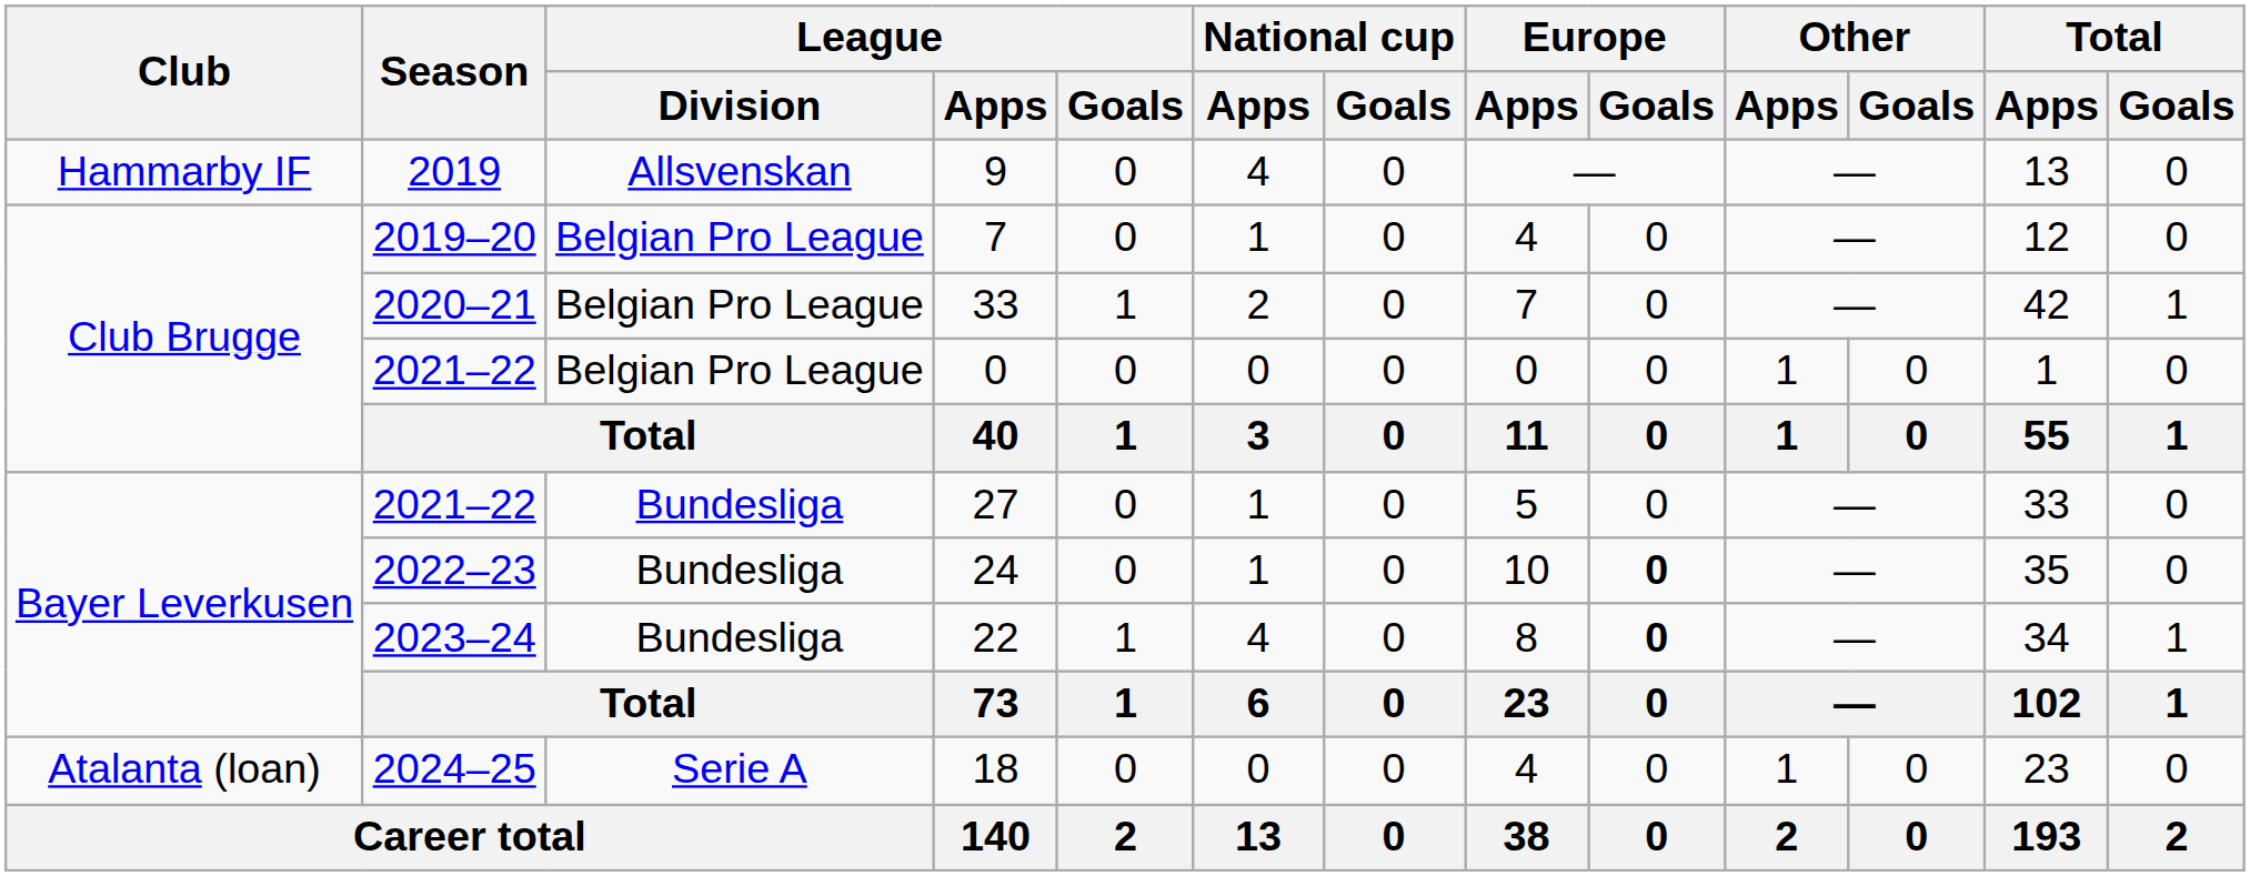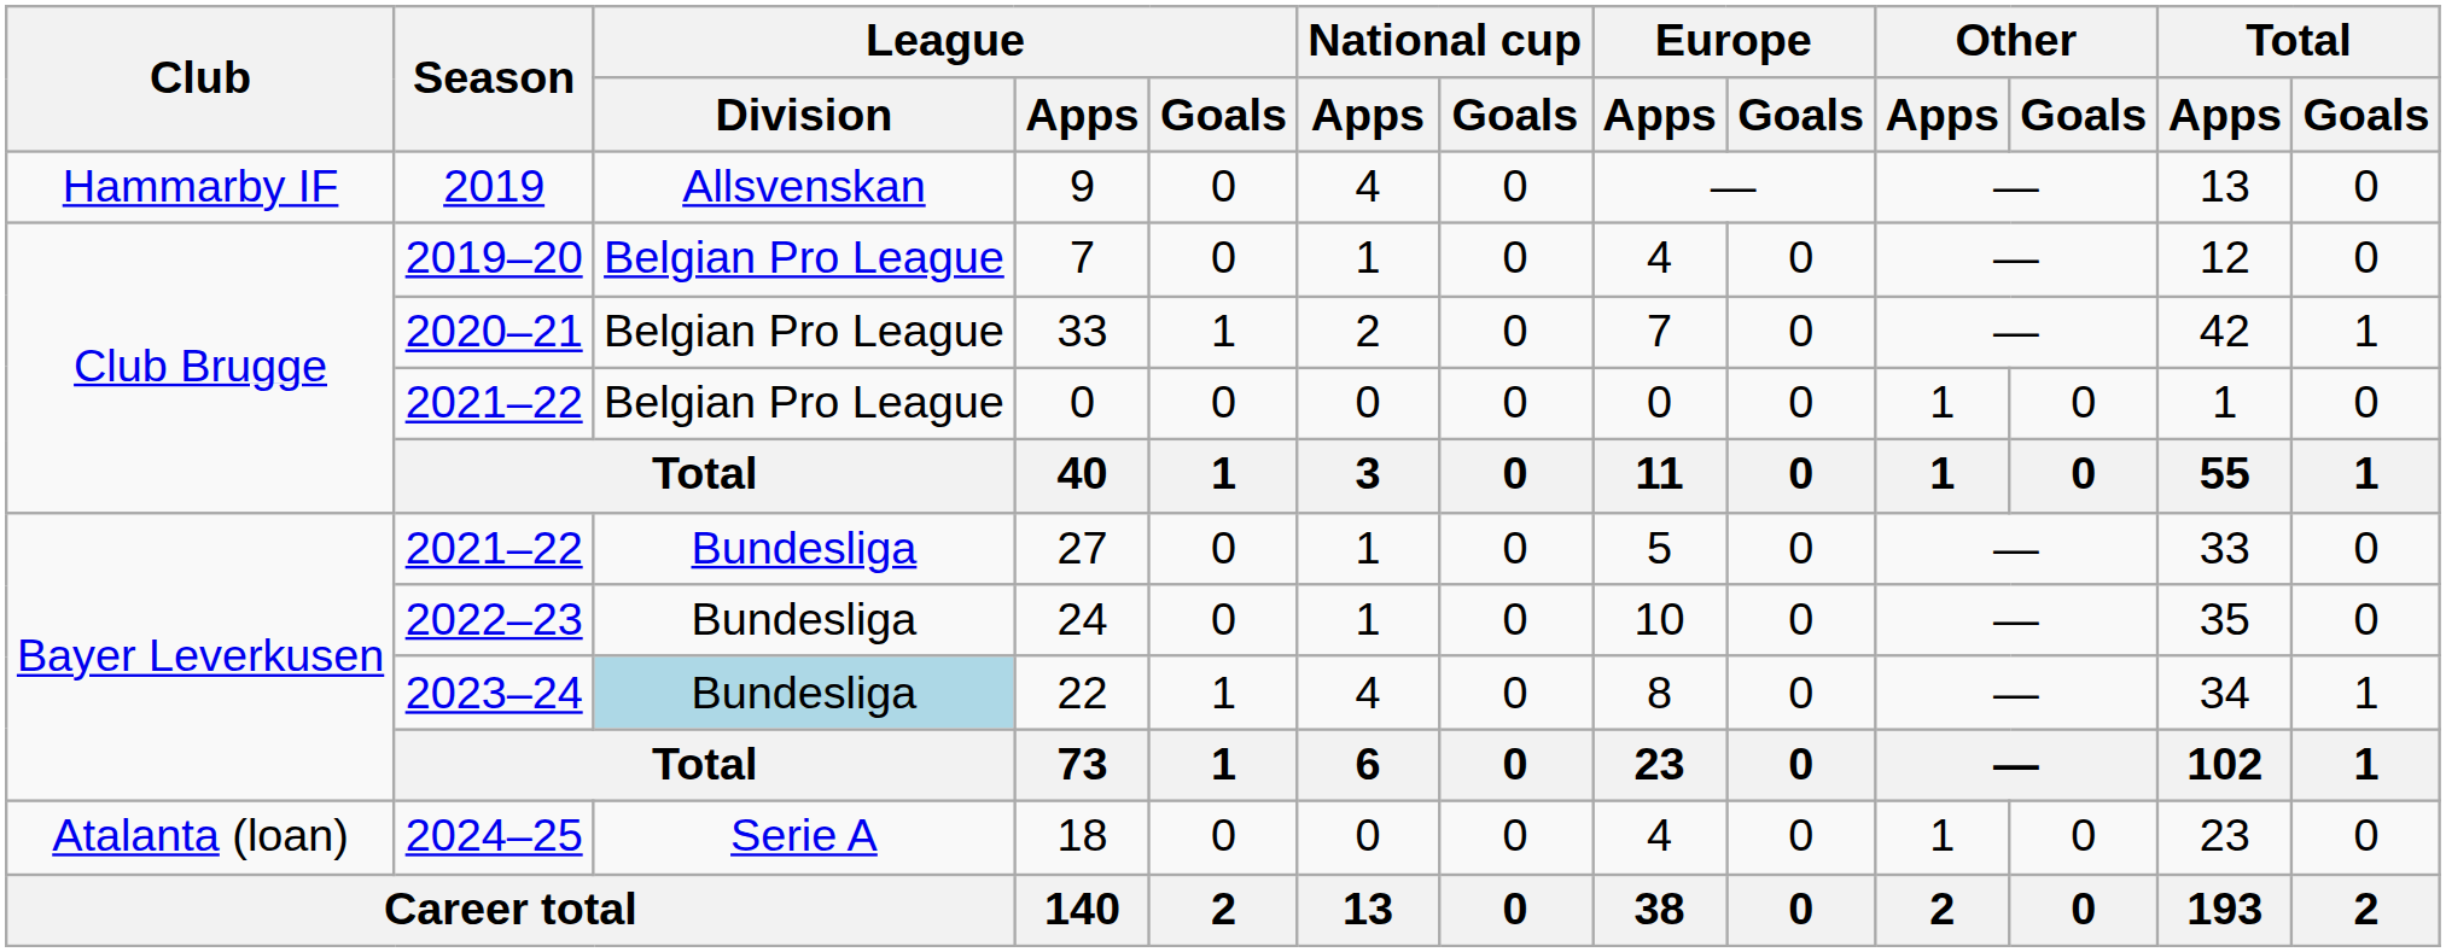24 | Europe / Goals: bold -> normal
22 | League / Division: no background -> lightblue background
22 | Europe / Goals: bold -> normal
